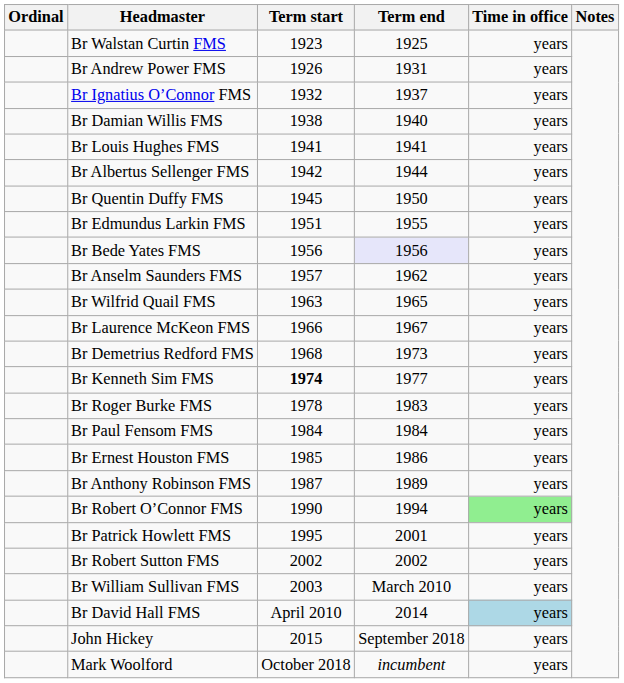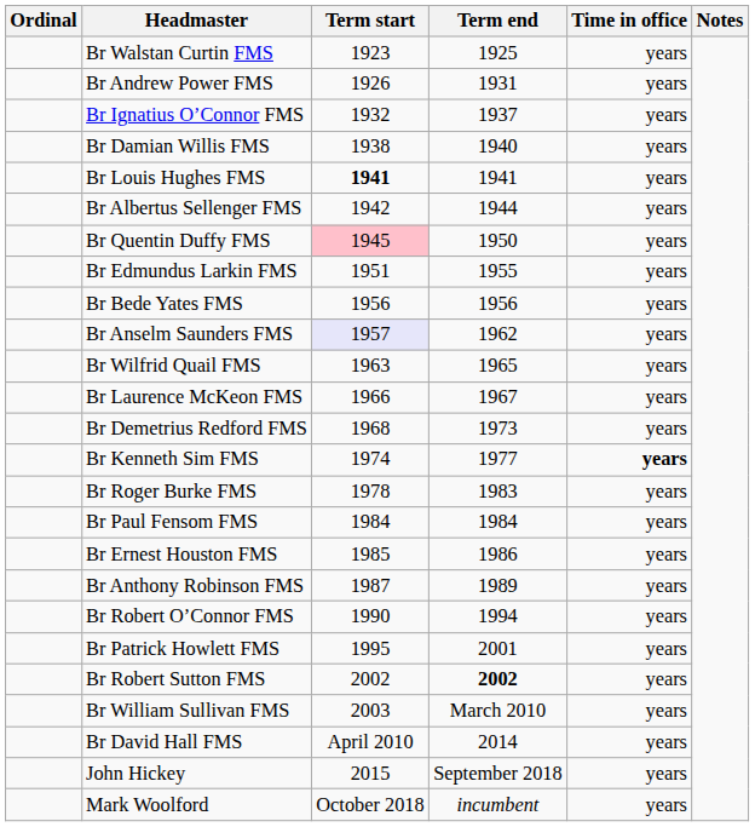Br Louis Hughes FMS | Term start: normal -> bold
Br Quentin Duffy FMS | Term start: no background -> pink background
Br Bede Yates FMS | Term end: lavender background -> no background
Br Anselm Saunders FMS | Term start: no background -> lavender background
Br Kenneth Sim FMS | Term start: bold -> normal
Br Kenneth Sim FMS | Time in office: normal -> bold
Br Robert O’Connor FMS | Time in office: lightgreen background -> no background
Br Robert Sutton FMS | Term end: normal -> bold
Br David Hall FMS | Time in office: lightblue background -> no background
